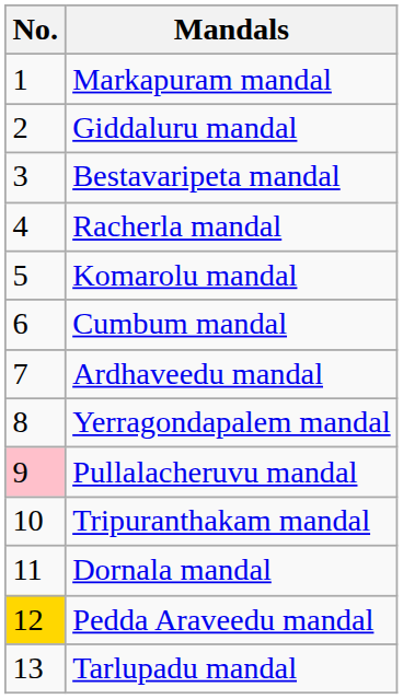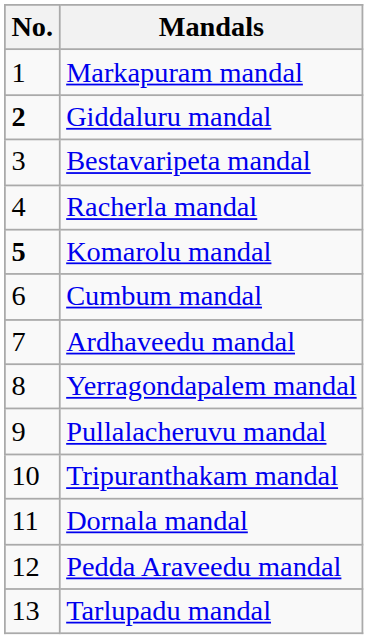Giddaluru mandal | No.: normal -> bold
Komarolu mandal | No.: normal -> bold
Pullalacheruvu mandal | No.: pink background -> no background
Pedda Araveedu mandal | No.: gold background -> no background
